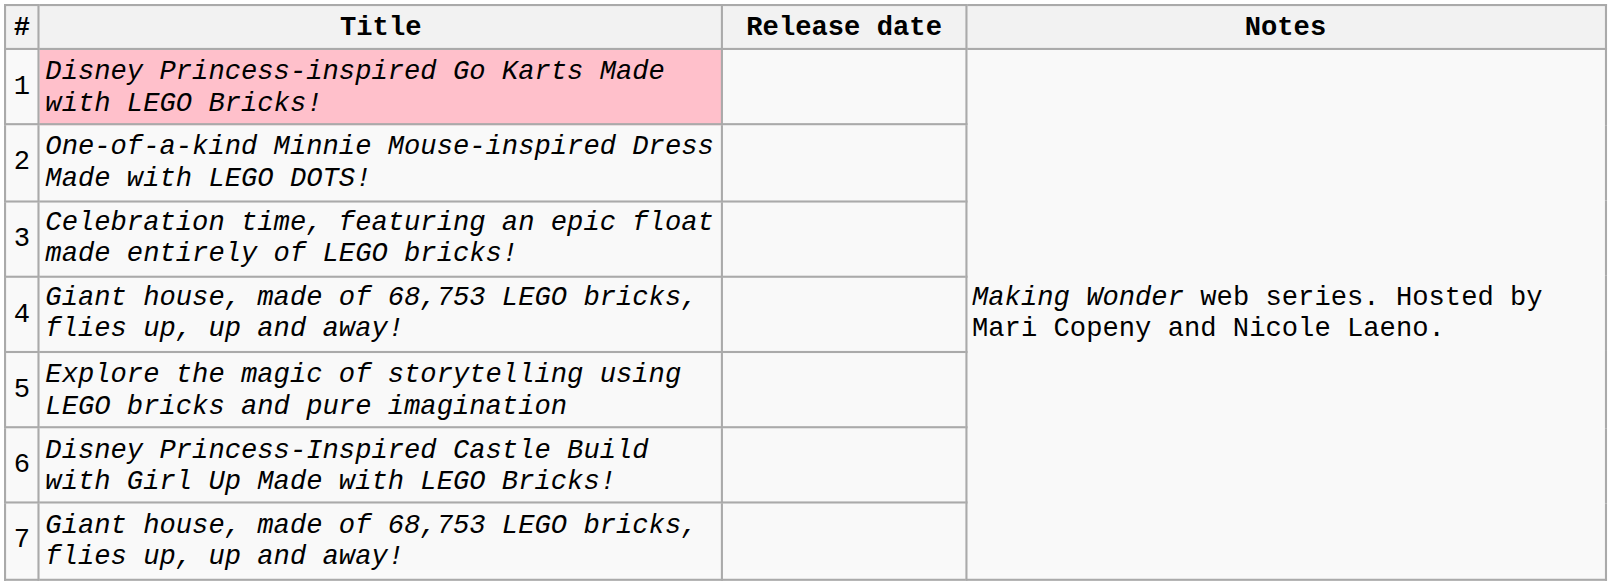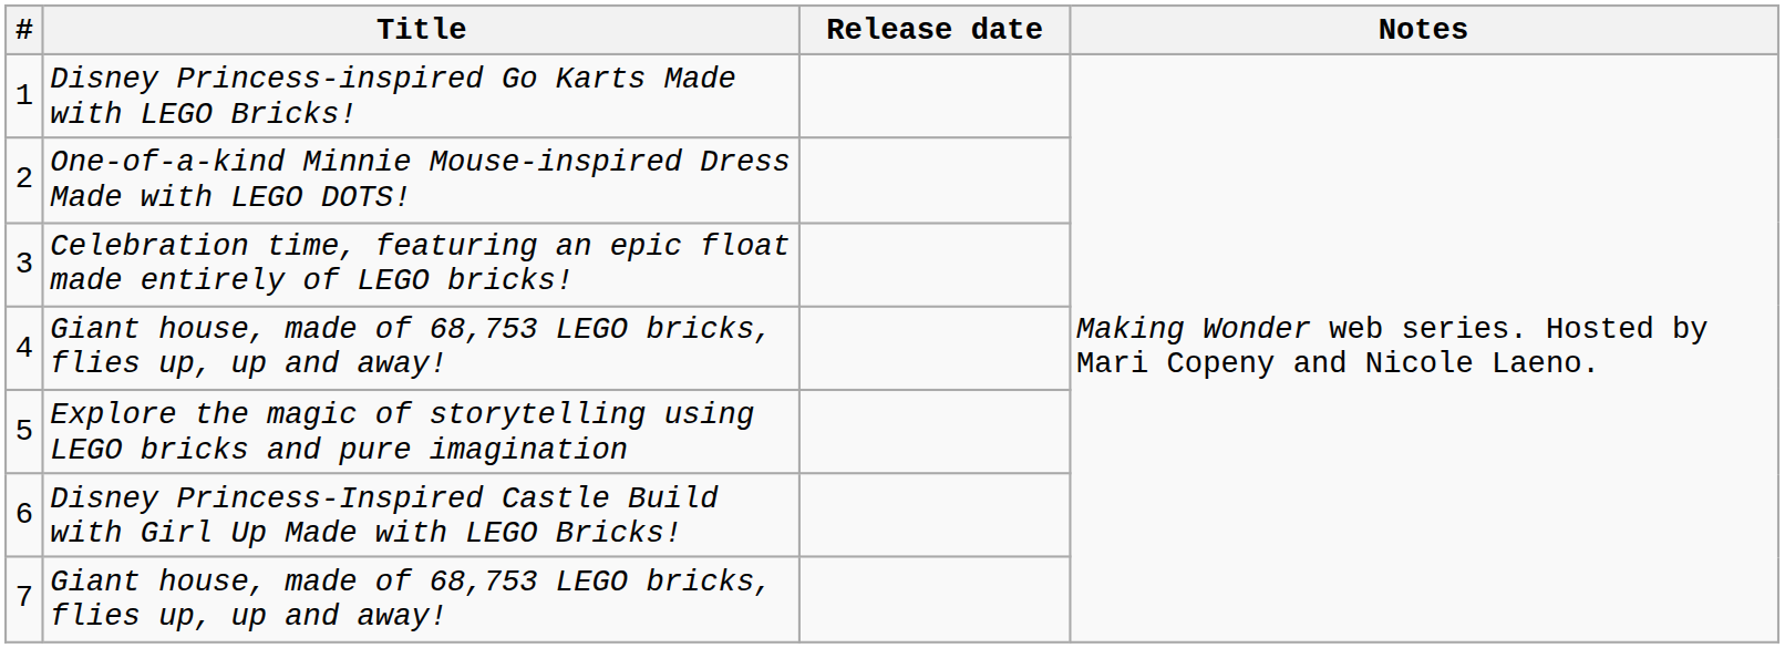1 | Title: pink background -> no background
